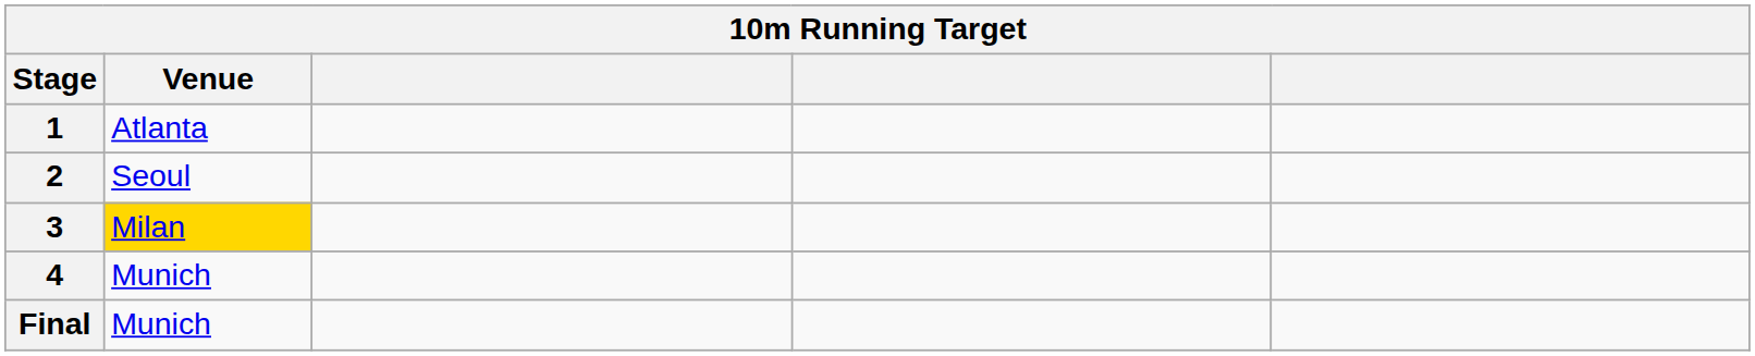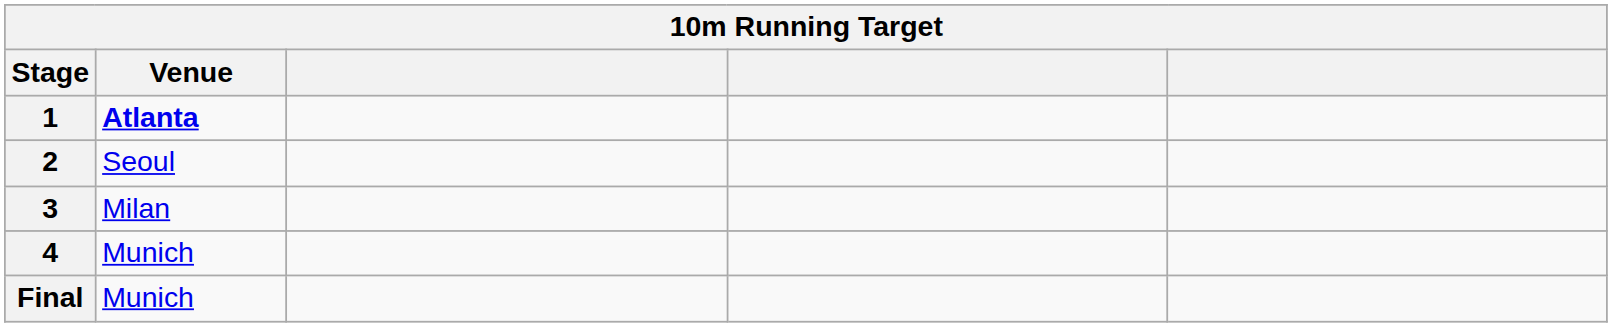1 | Venue: normal -> bold
3 | Venue: gold background -> no background
